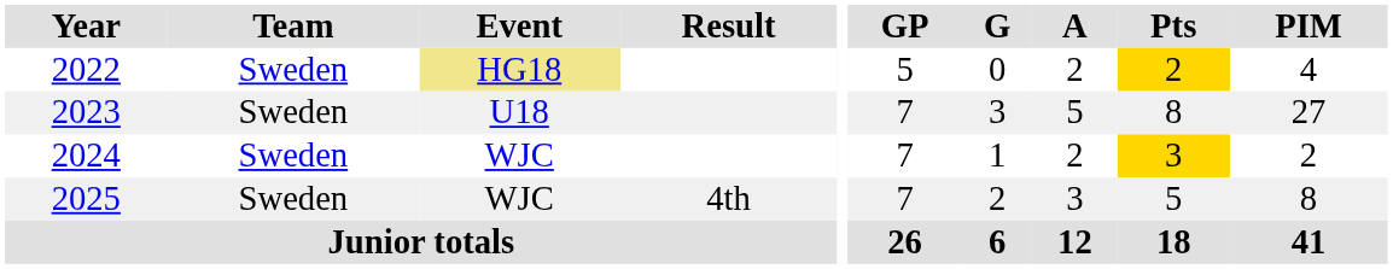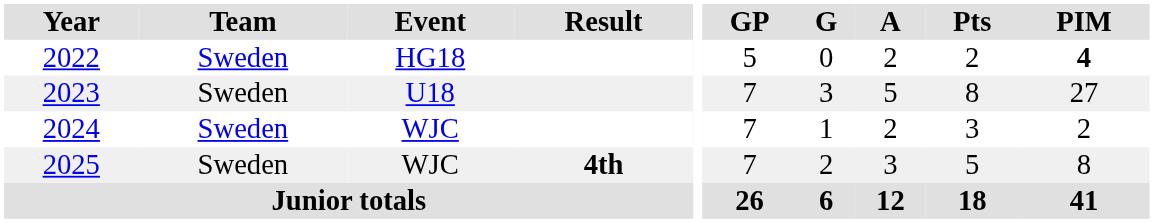2022 | Event: khaki background -> no background
2022 | Pts: gold background -> no background
2022 | PIM: normal -> bold
2024 | Pts: gold background -> no background
2025 | Result: normal -> bold
